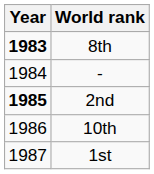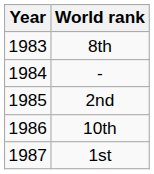8th | Year: bold -> normal
2nd | Year: bold -> normal
